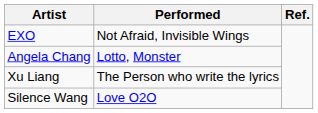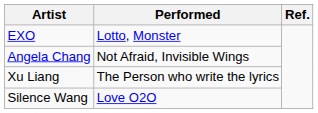EXO | Performed: Not Afraid, Invisible Wings -> Lotto, Monster
Angela Chang | Performed: Lotto, Monster -> Not Afraid, Invisible Wings
